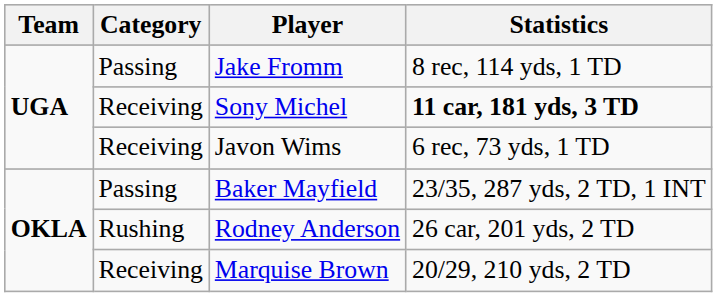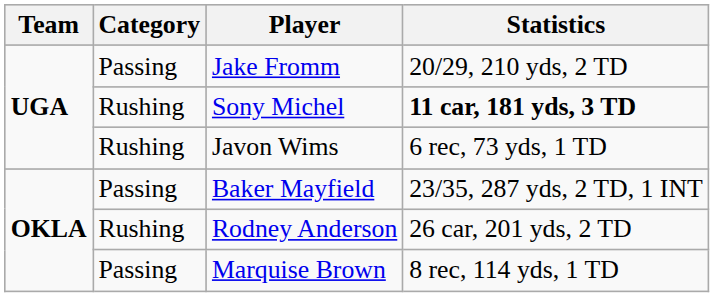Jake Fromm | Statistics: 8 rec, 114 yds, 1 TD -> 20/29, 210 yds, 2 TD
Sony Michel | Category: Receiving -> Rushing
Javon Wims | Category: Receiving -> Rushing
Marquise Brown | Category: Receiving -> Passing
Marquise Brown | Statistics: 20/29, 210 yds, 2 TD -> 8 rec, 114 yds, 1 TD
